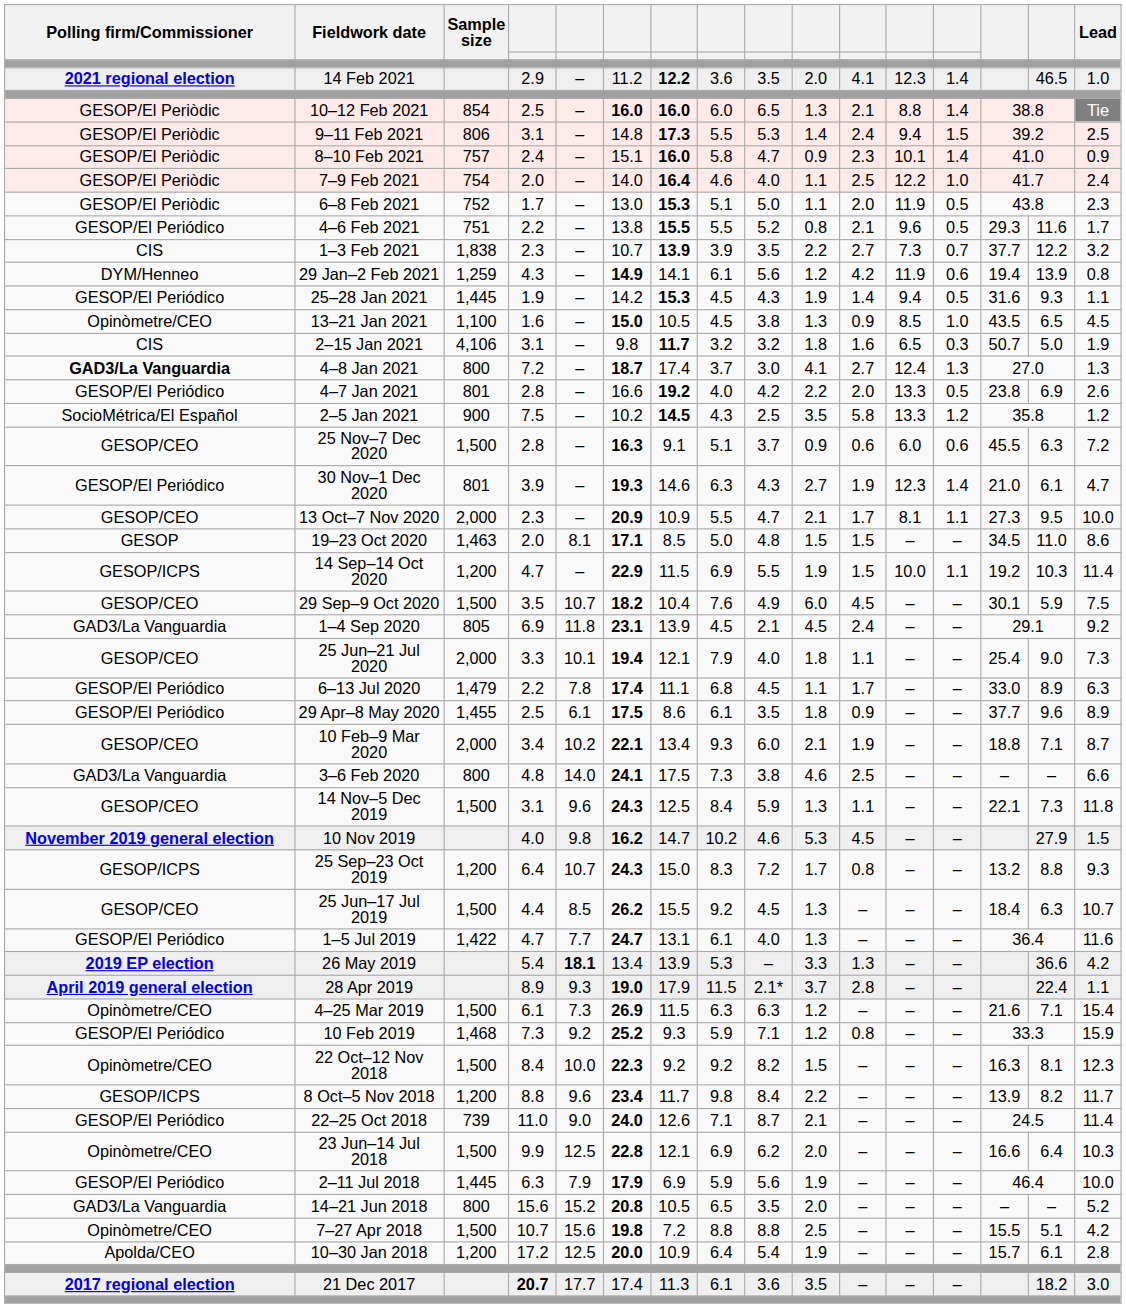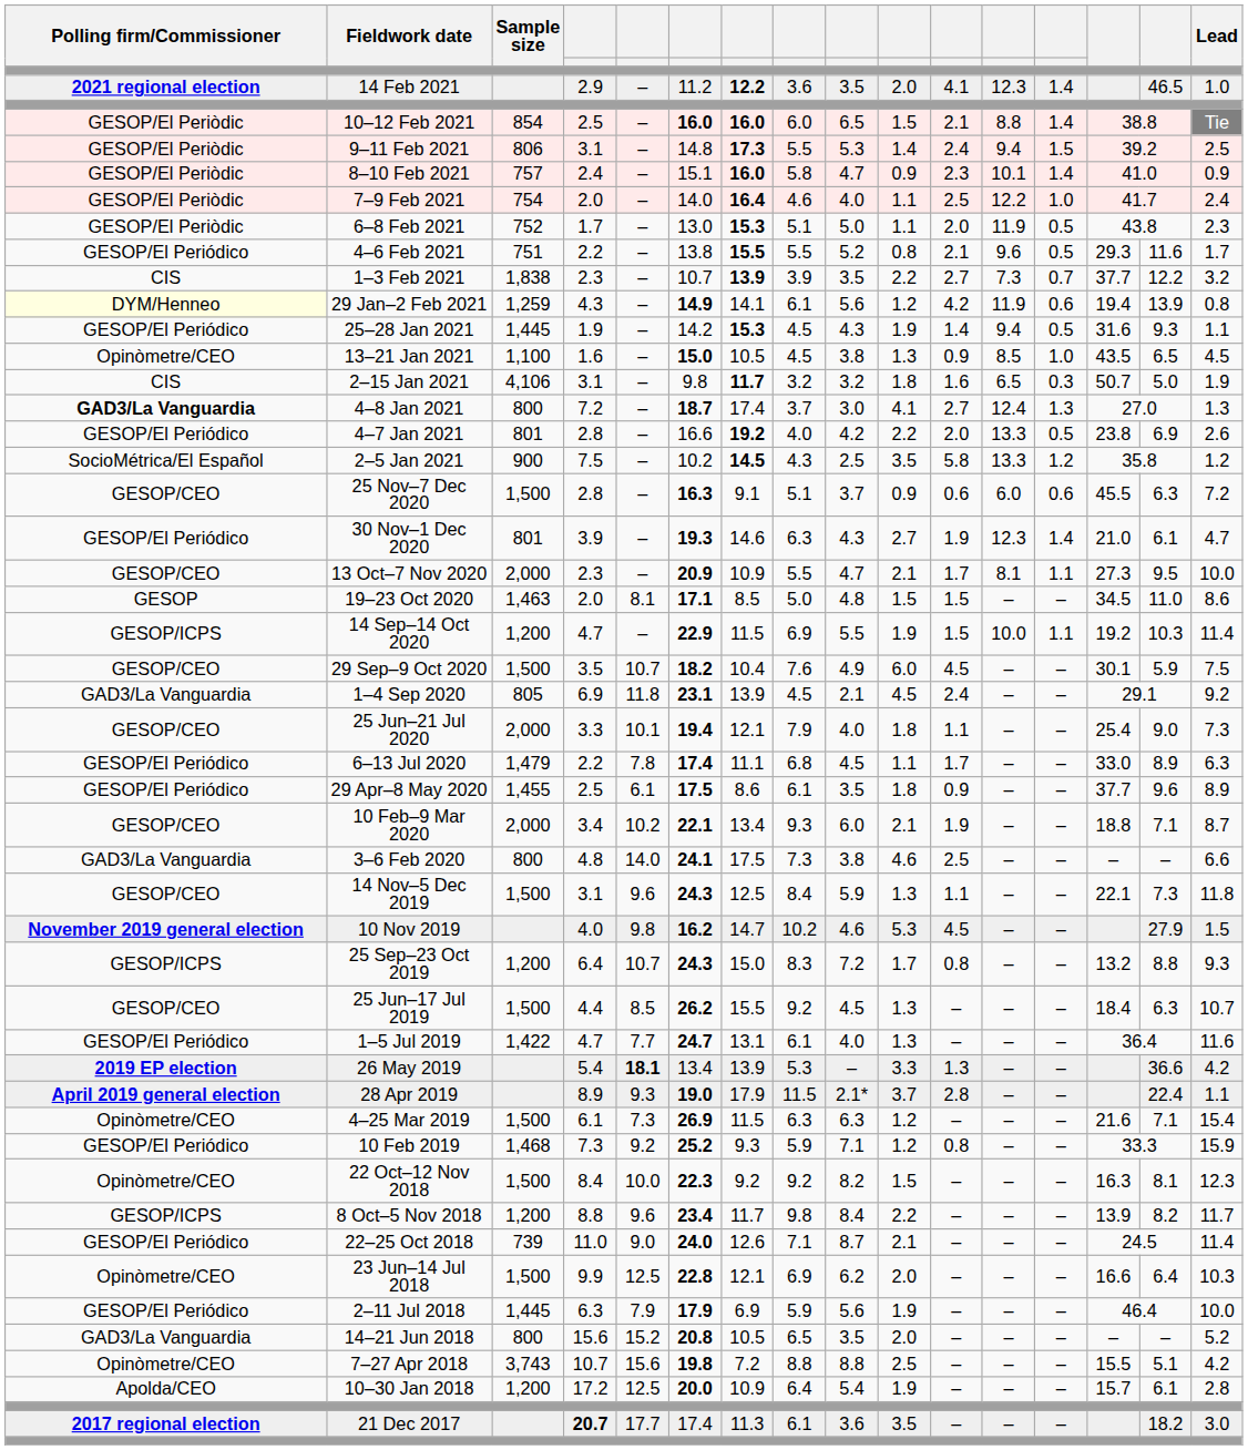10–12 Feb 2021 | column 10: 1.3 -> 1.5
29 Jan–2 Feb 2021 | Polling firm/Commissioner: no background -> lightyellow background
7–27 Apr 2018 | Sample size: 1,500 -> 3,743
